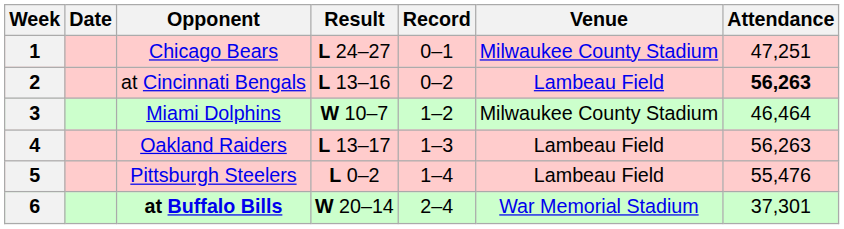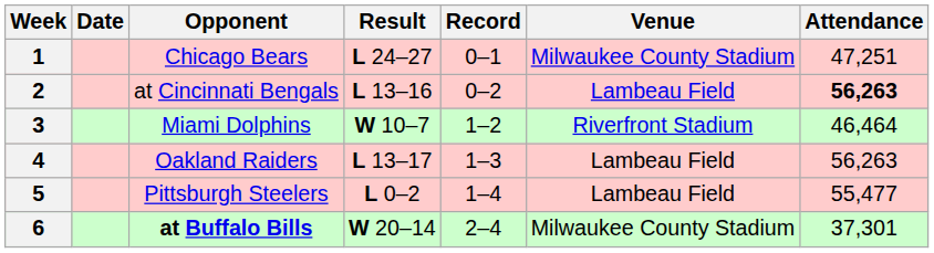3 | Venue: Milwaukee County Stadium -> Riverfront Stadium
5 | Attendance: 55,476 -> 55,477
6 | Venue: War Memorial Stadium -> Milwaukee County Stadium
